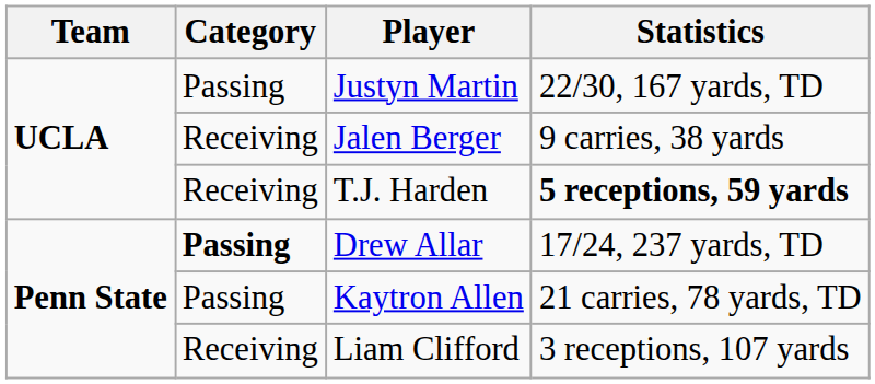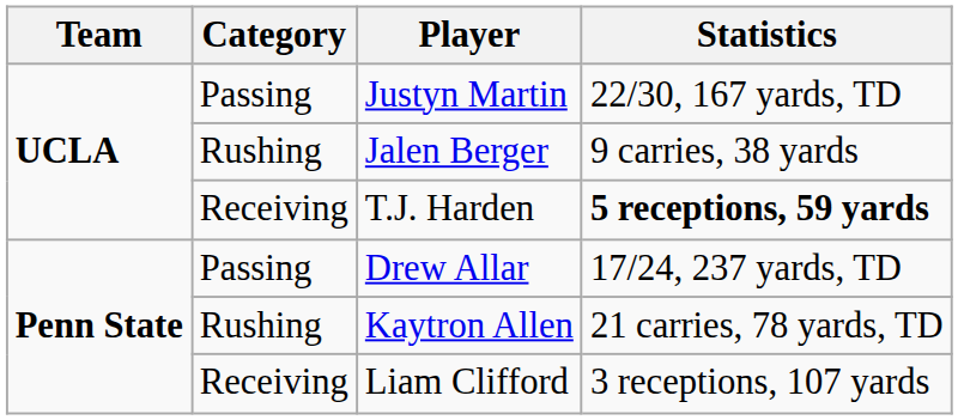Jalen Berger | Category: Receiving -> Rushing
Drew Allar | Category: bold -> normal
Kaytron Allen | Category: Passing -> Rushing
